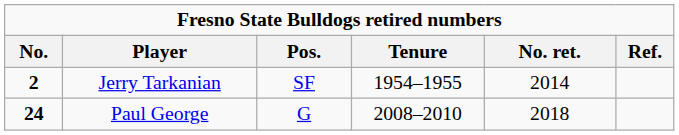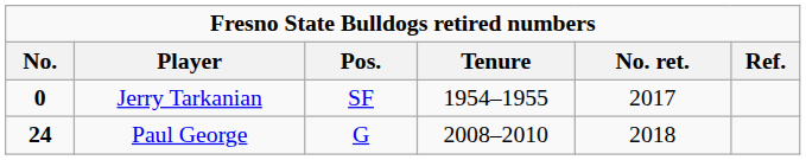Jerry Tarkanian | No.: 2 -> 0
Jerry Tarkanian | No. ret.: 2014 -> 2017
